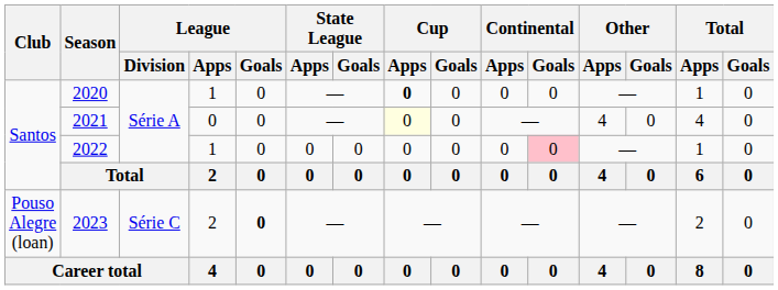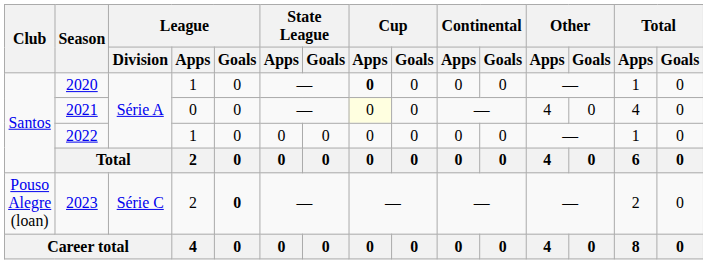2022 | Continental / Goals: pink background -> no background
